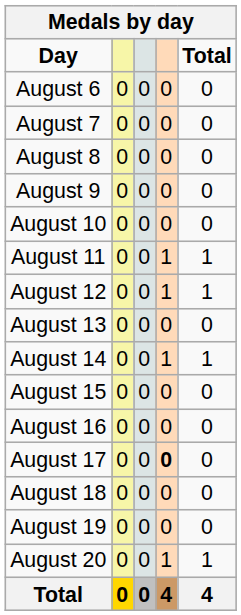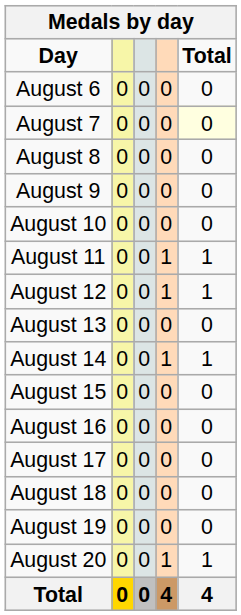August 7 | Total: no background -> lightyellow background
August 17 | column 4: bold -> normal
